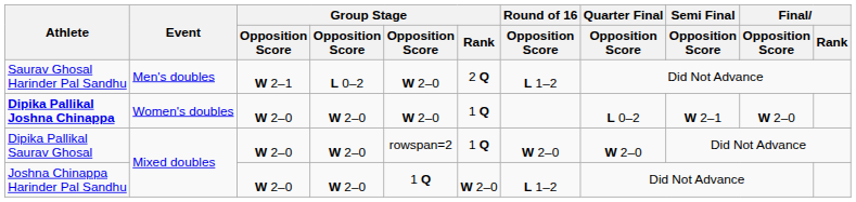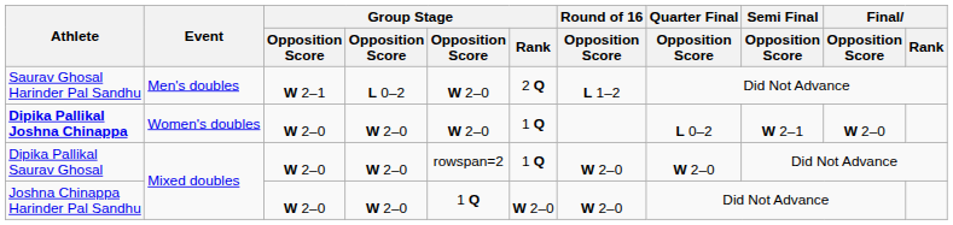Joshna Chinappa Harinder Pal Sandhu | Round of 16 / Opposition Score: L 1–2 -> W 2–0
